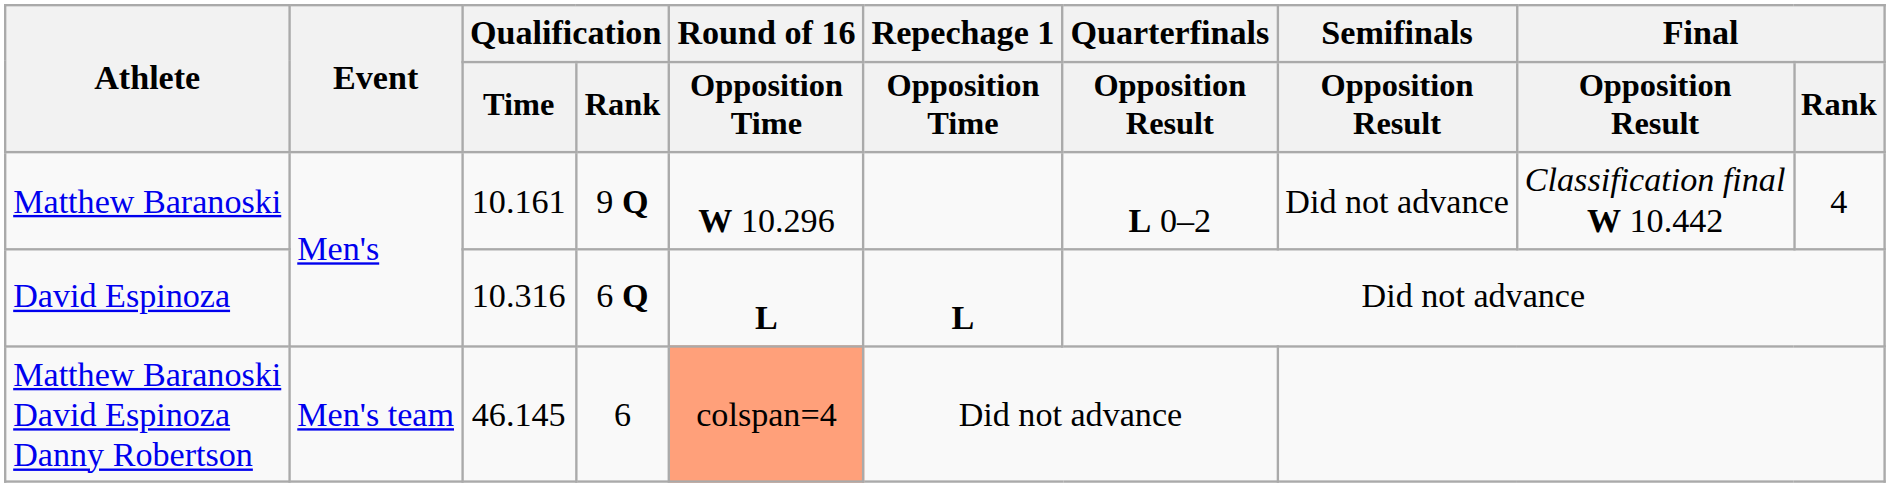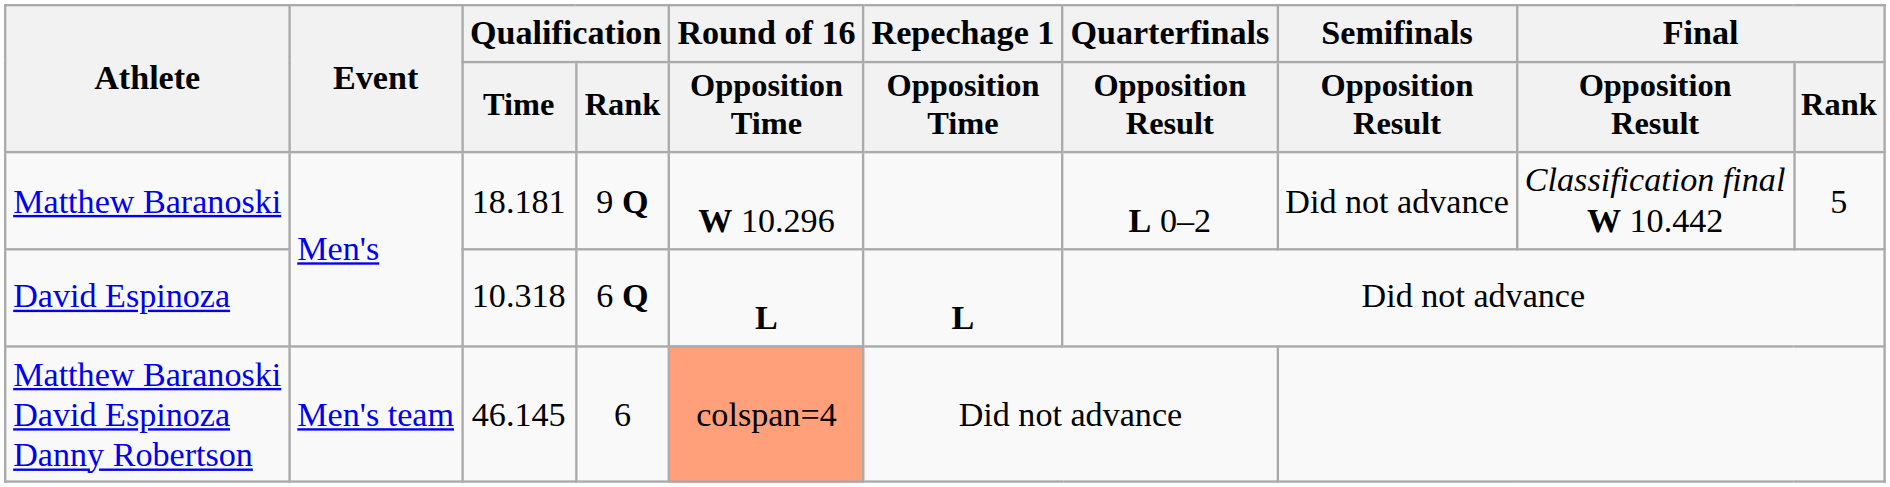Matthew Baranoski | Qualification / Time: 10.161 -> 18.181
Matthew Baranoski | Final / Rank: 4 -> 5
David Espinoza | Qualification / Time: 10.316 -> 10.318
